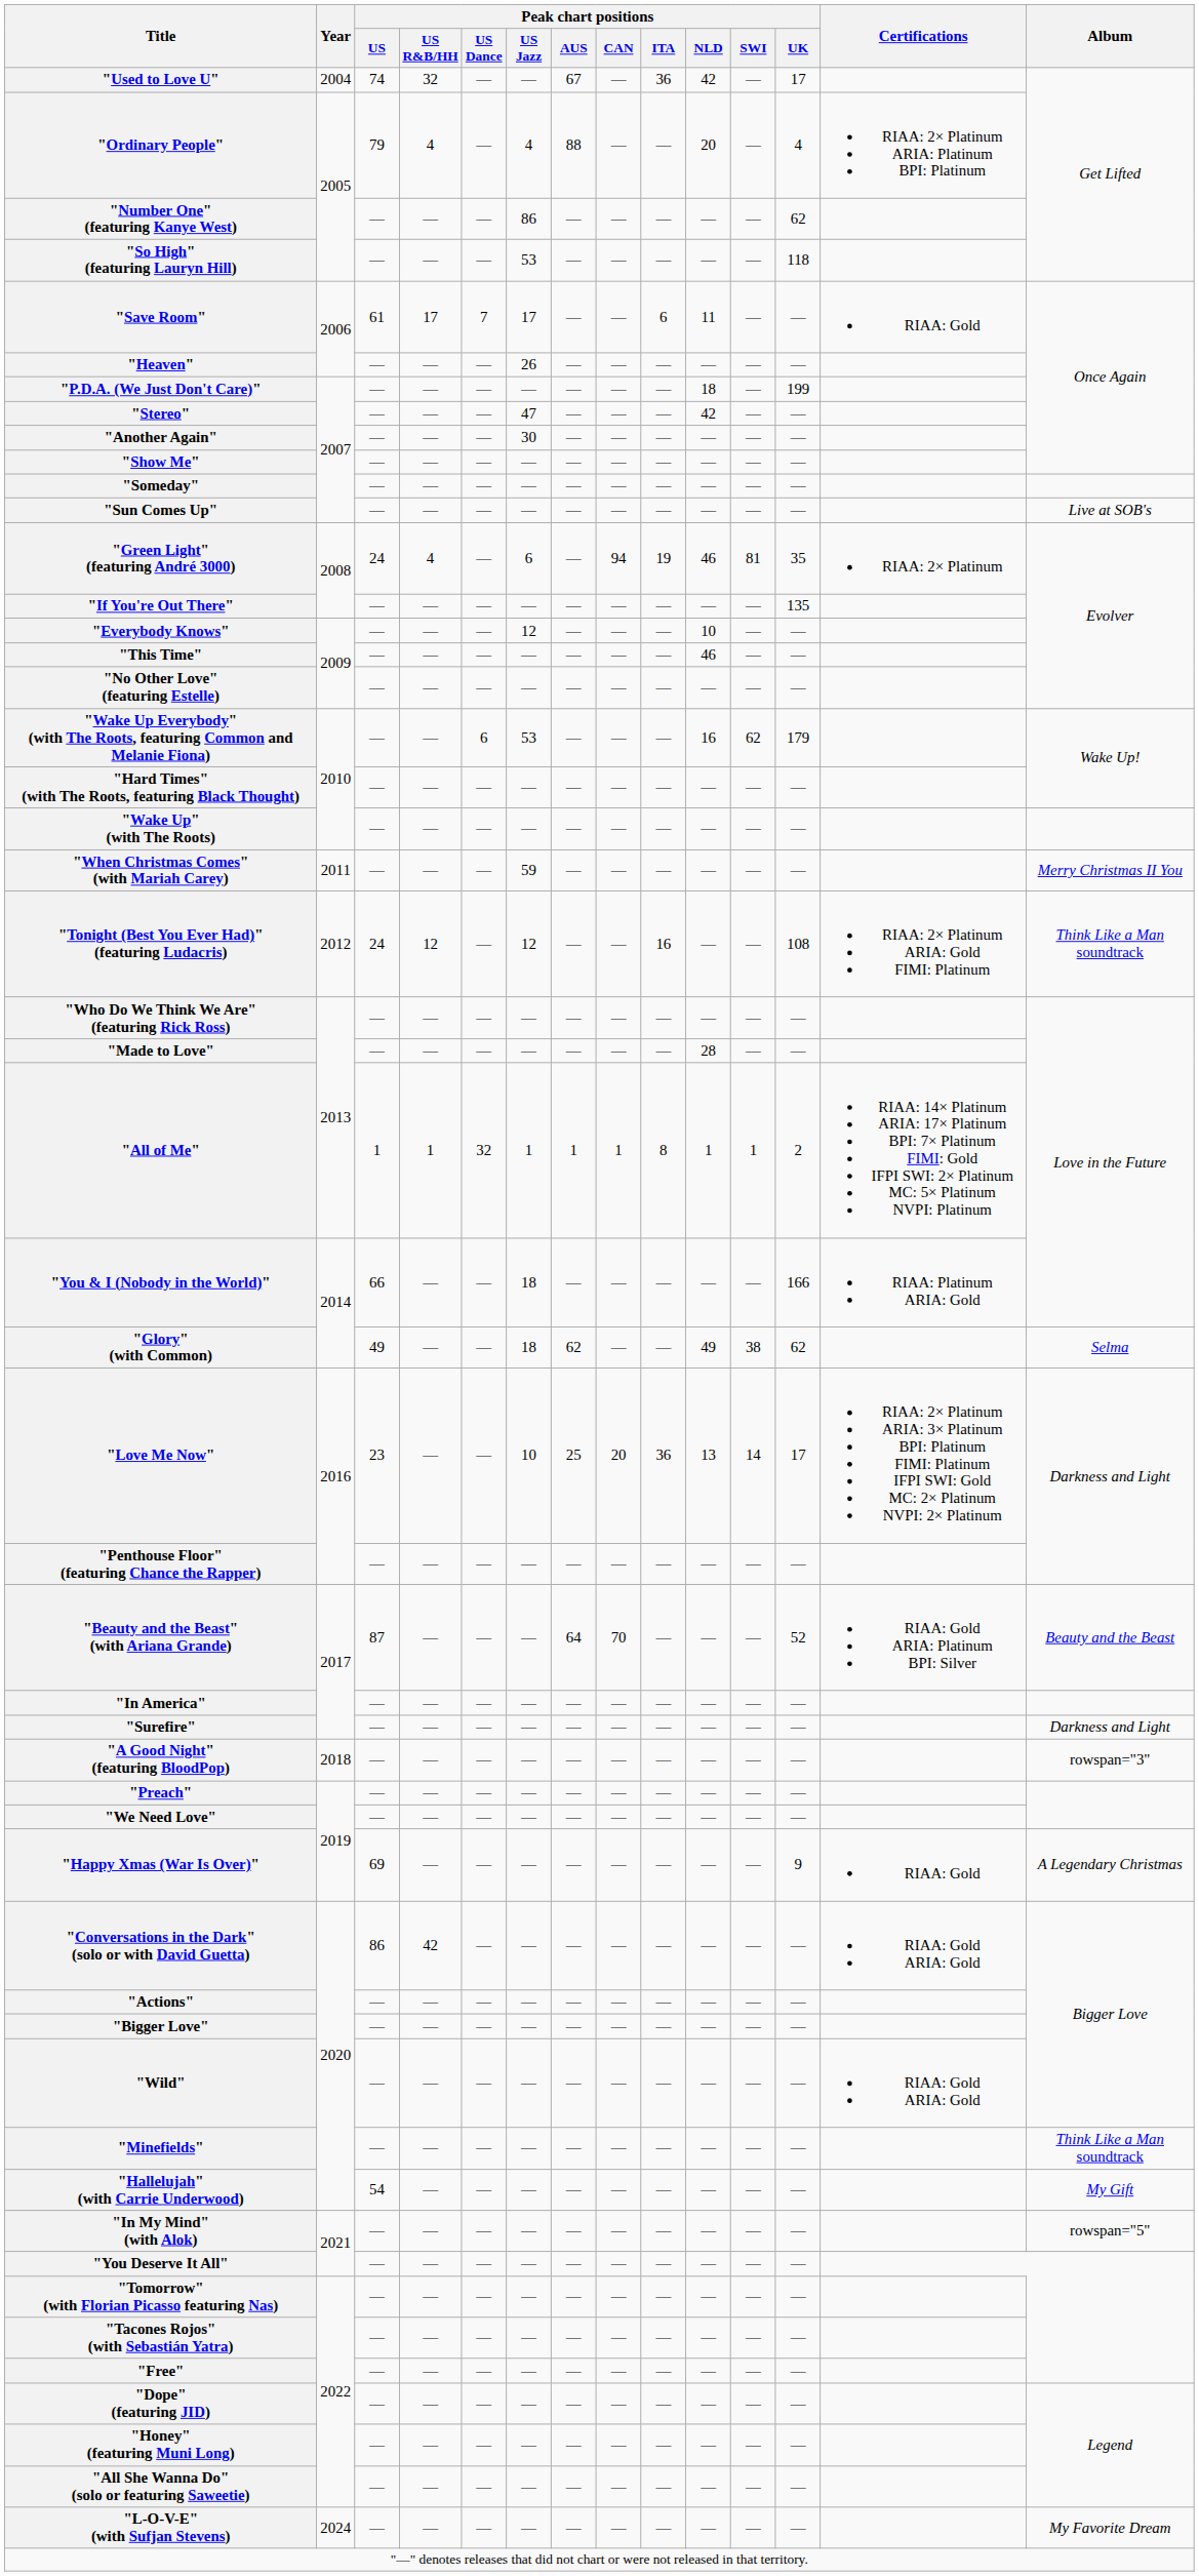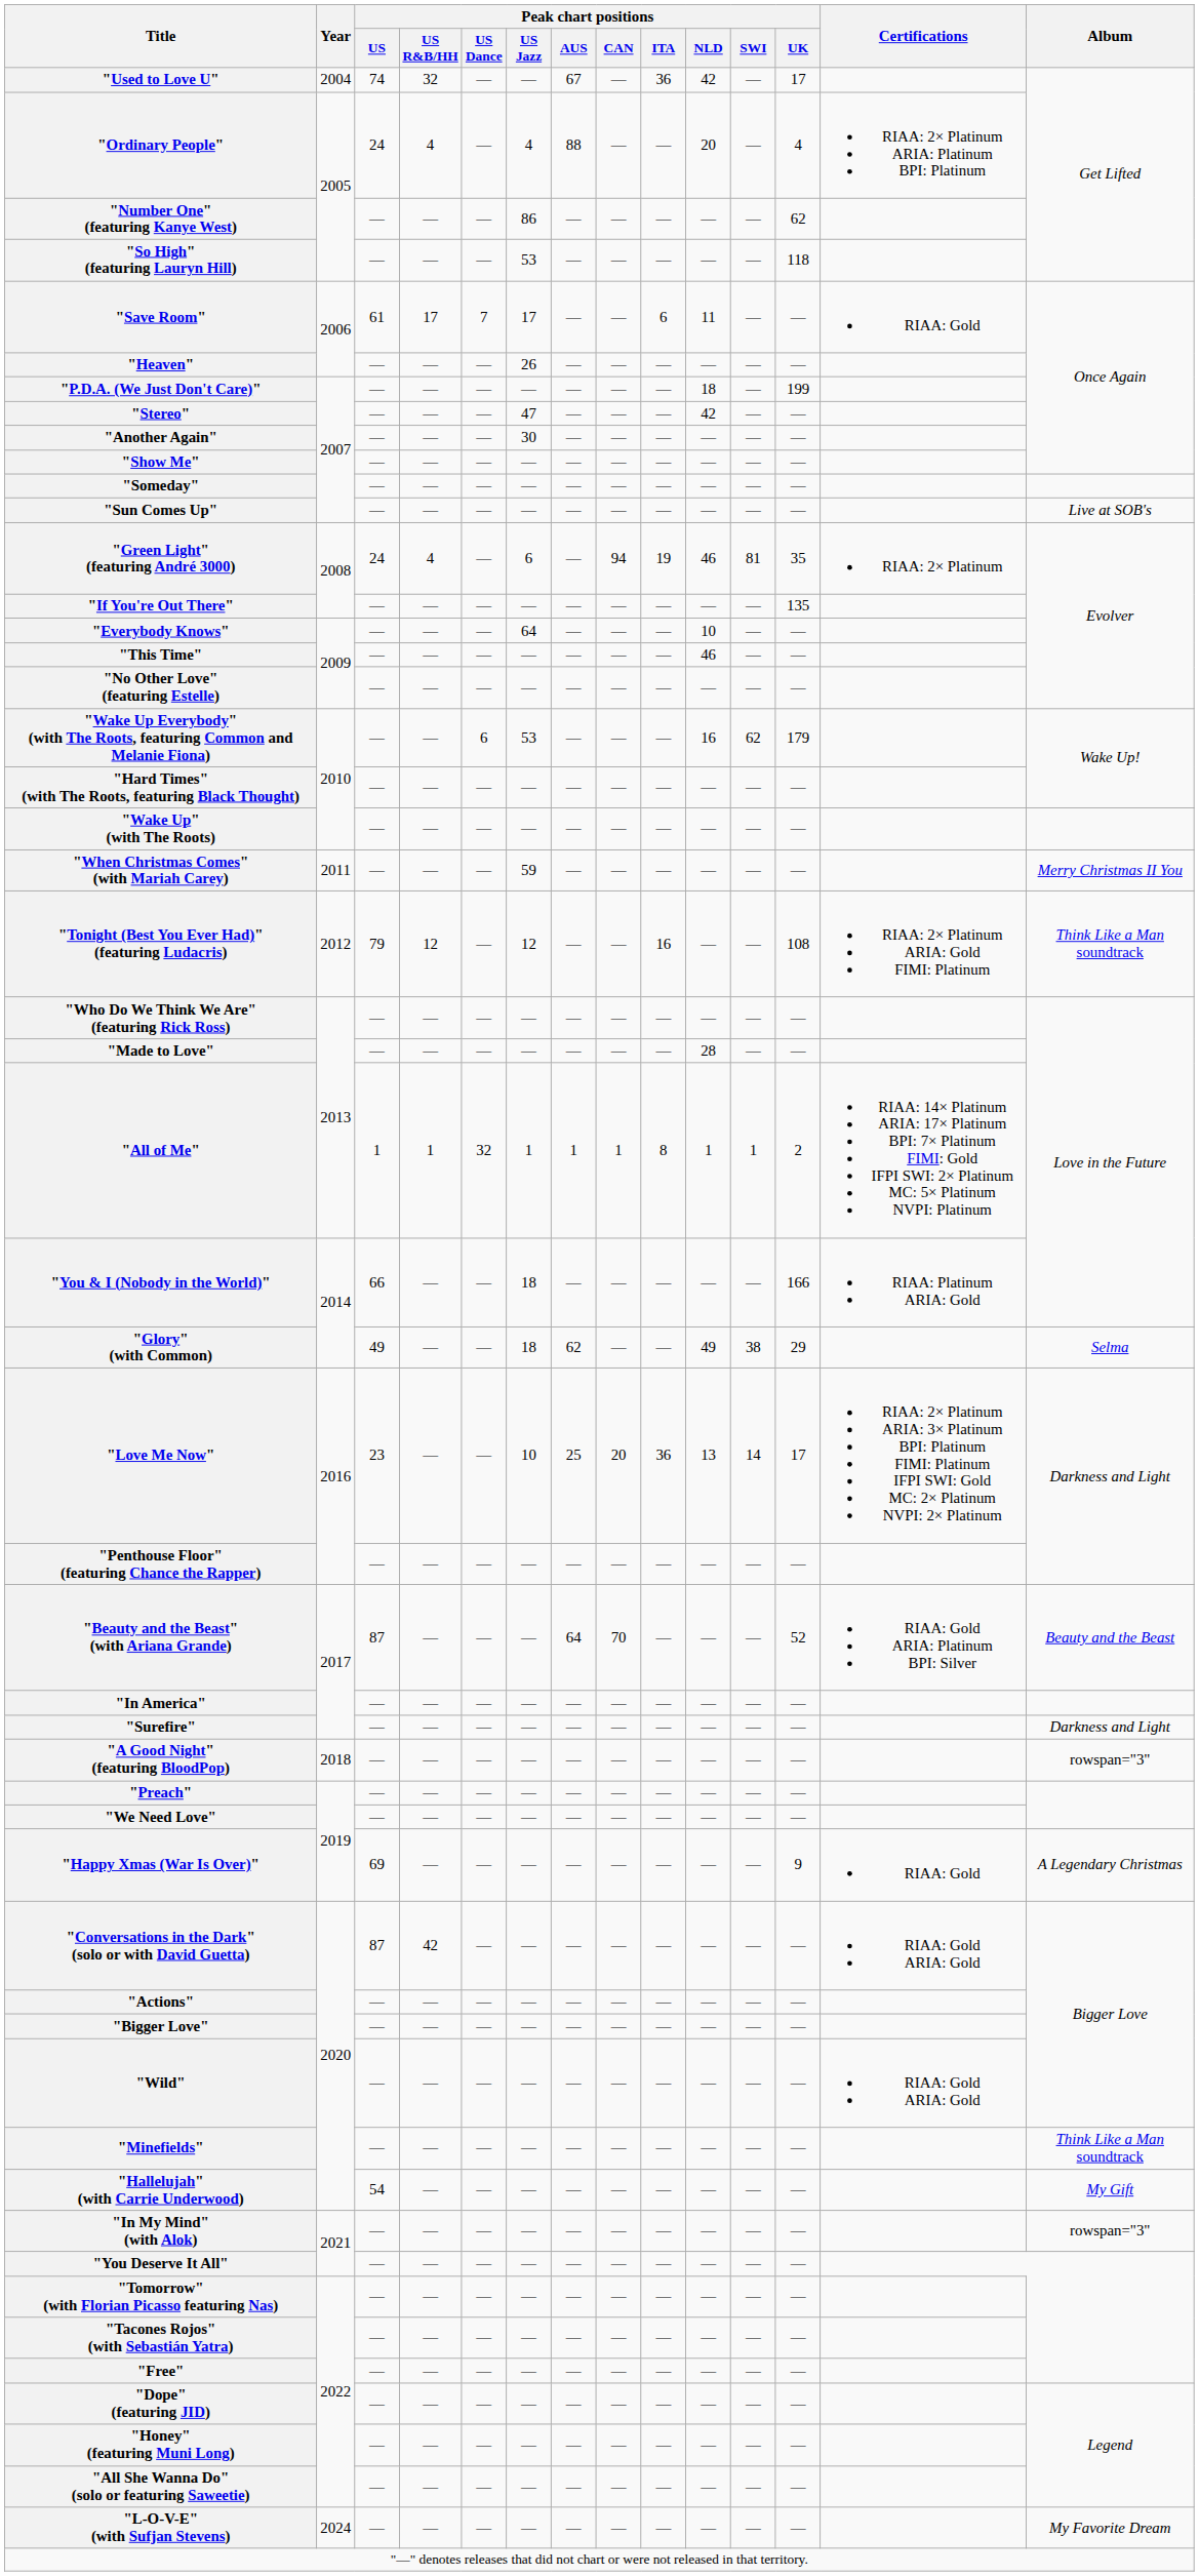"Ordinary People" | Peak chart positions / US: 79 -> 24
"Everybody Knows" | Peak chart positions / US Jazz: 12 -> 64
"Tonight (Best You Ever Had)" (featuring Ludacris) | Peak chart positions / US: 24 -> 79
"Glory" (with Common) | Peak chart positions / UK: 62 -> 29
"Conversations in the Dark" (solo or with David Guetta) | Peak chart positions / US: 86 -> 87
"In My Mind" (with Alok) | Album: rowspan="5" -> rowspan="3"
